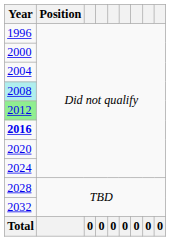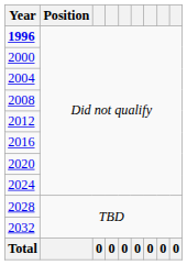1996 | Year: normal -> bold
2008 | Year: paleturquoise background -> no background
2012 | Year: lightgreen background -> no background
2016 | Year: bold -> normal
